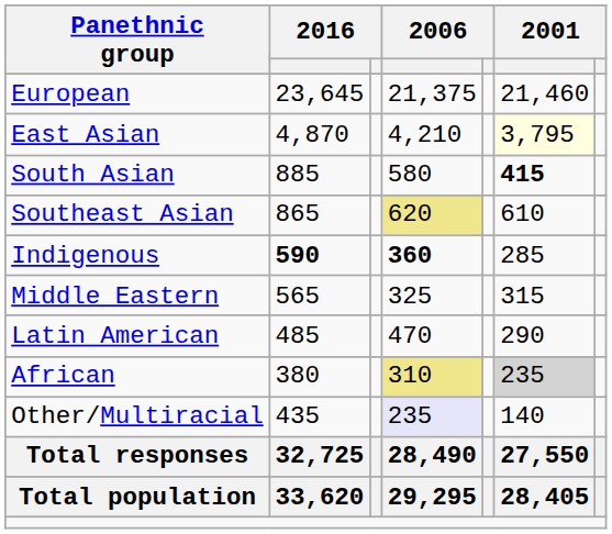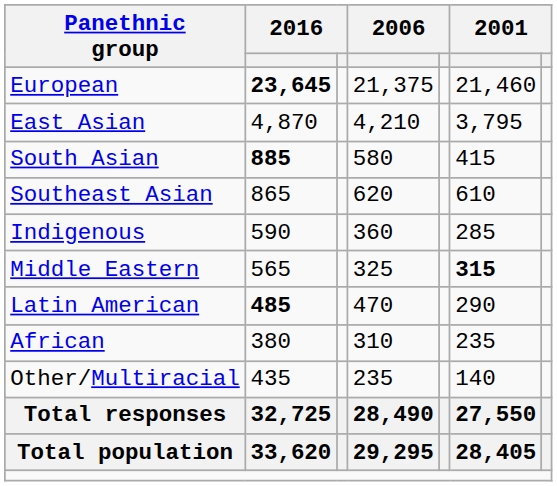European | column 2: normal -> bold
East Asian | column 6: lightyellow background -> no background
South Asian | column 2: normal -> bold
South Asian | column 6: bold -> normal
Southeast Asian | column 4: khaki background -> no background
Indigenous | column 2: bold -> normal
Indigenous | column 4: bold -> normal
Middle Eastern | column 6: normal -> bold
Latin American | column 2: normal -> bold
African | column 4: khaki background -> no background
African | column 6: lightgrey background -> no background
Other/Multiracial | column 4: lavender background -> no background
